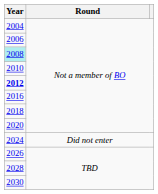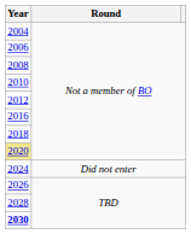2008 | Year: paleturquoise background -> no background
2012 | Year: bold -> normal
2020 | Year: no background -> khaki background
2030 | Year: normal -> bold
